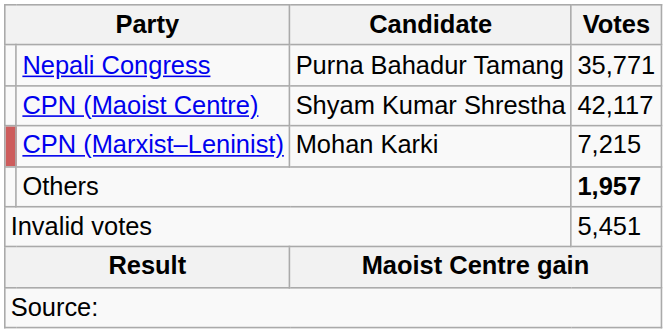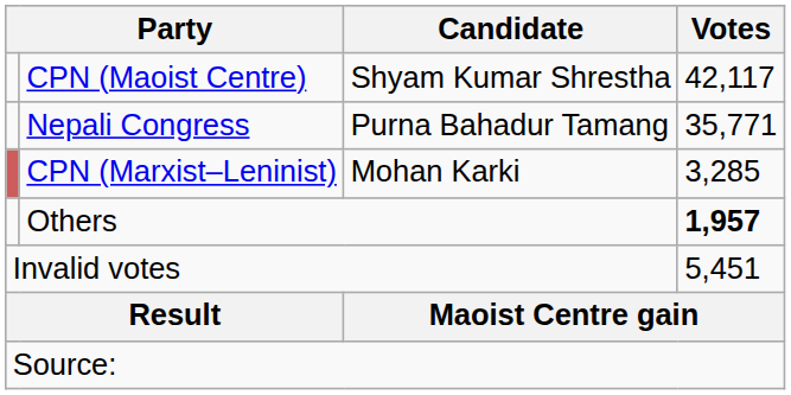rows swapped: CPN (Maoist Centre) <-> Nepali Congress
CPN (Marxist–Leninist) | Votes: 7,215 -> 3,285
